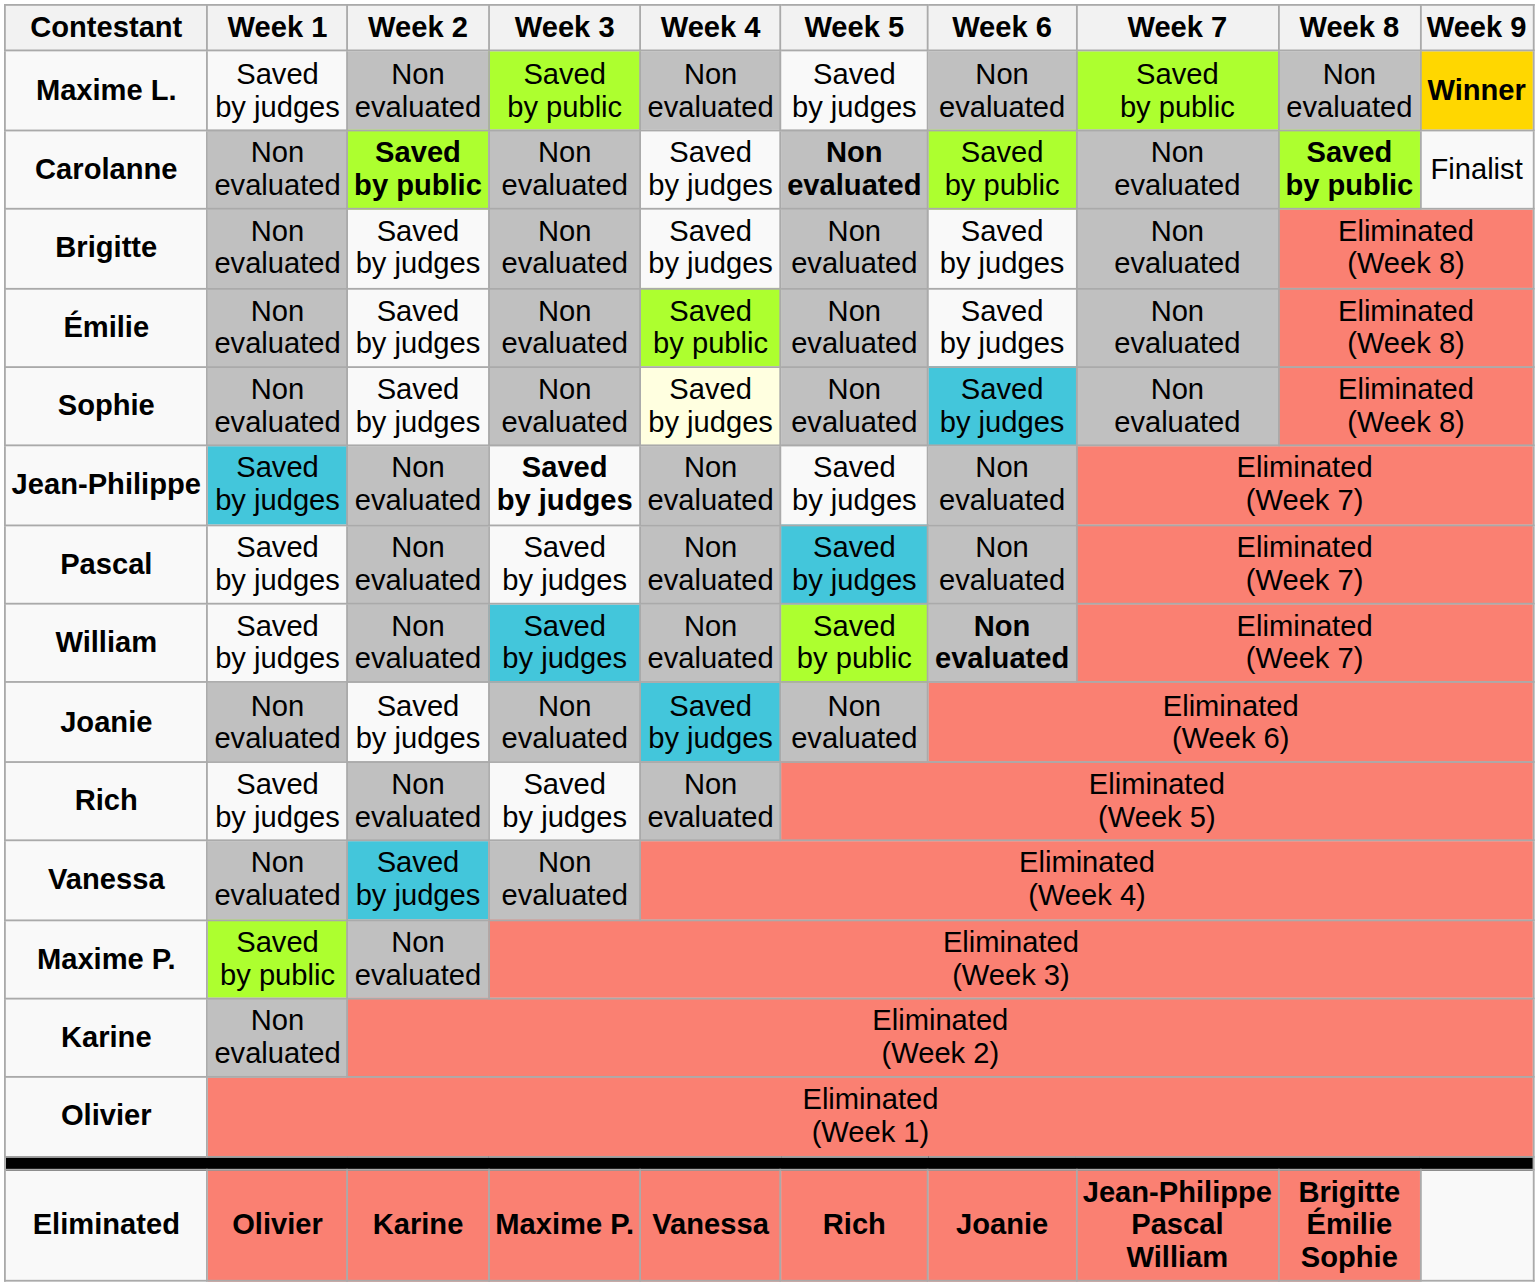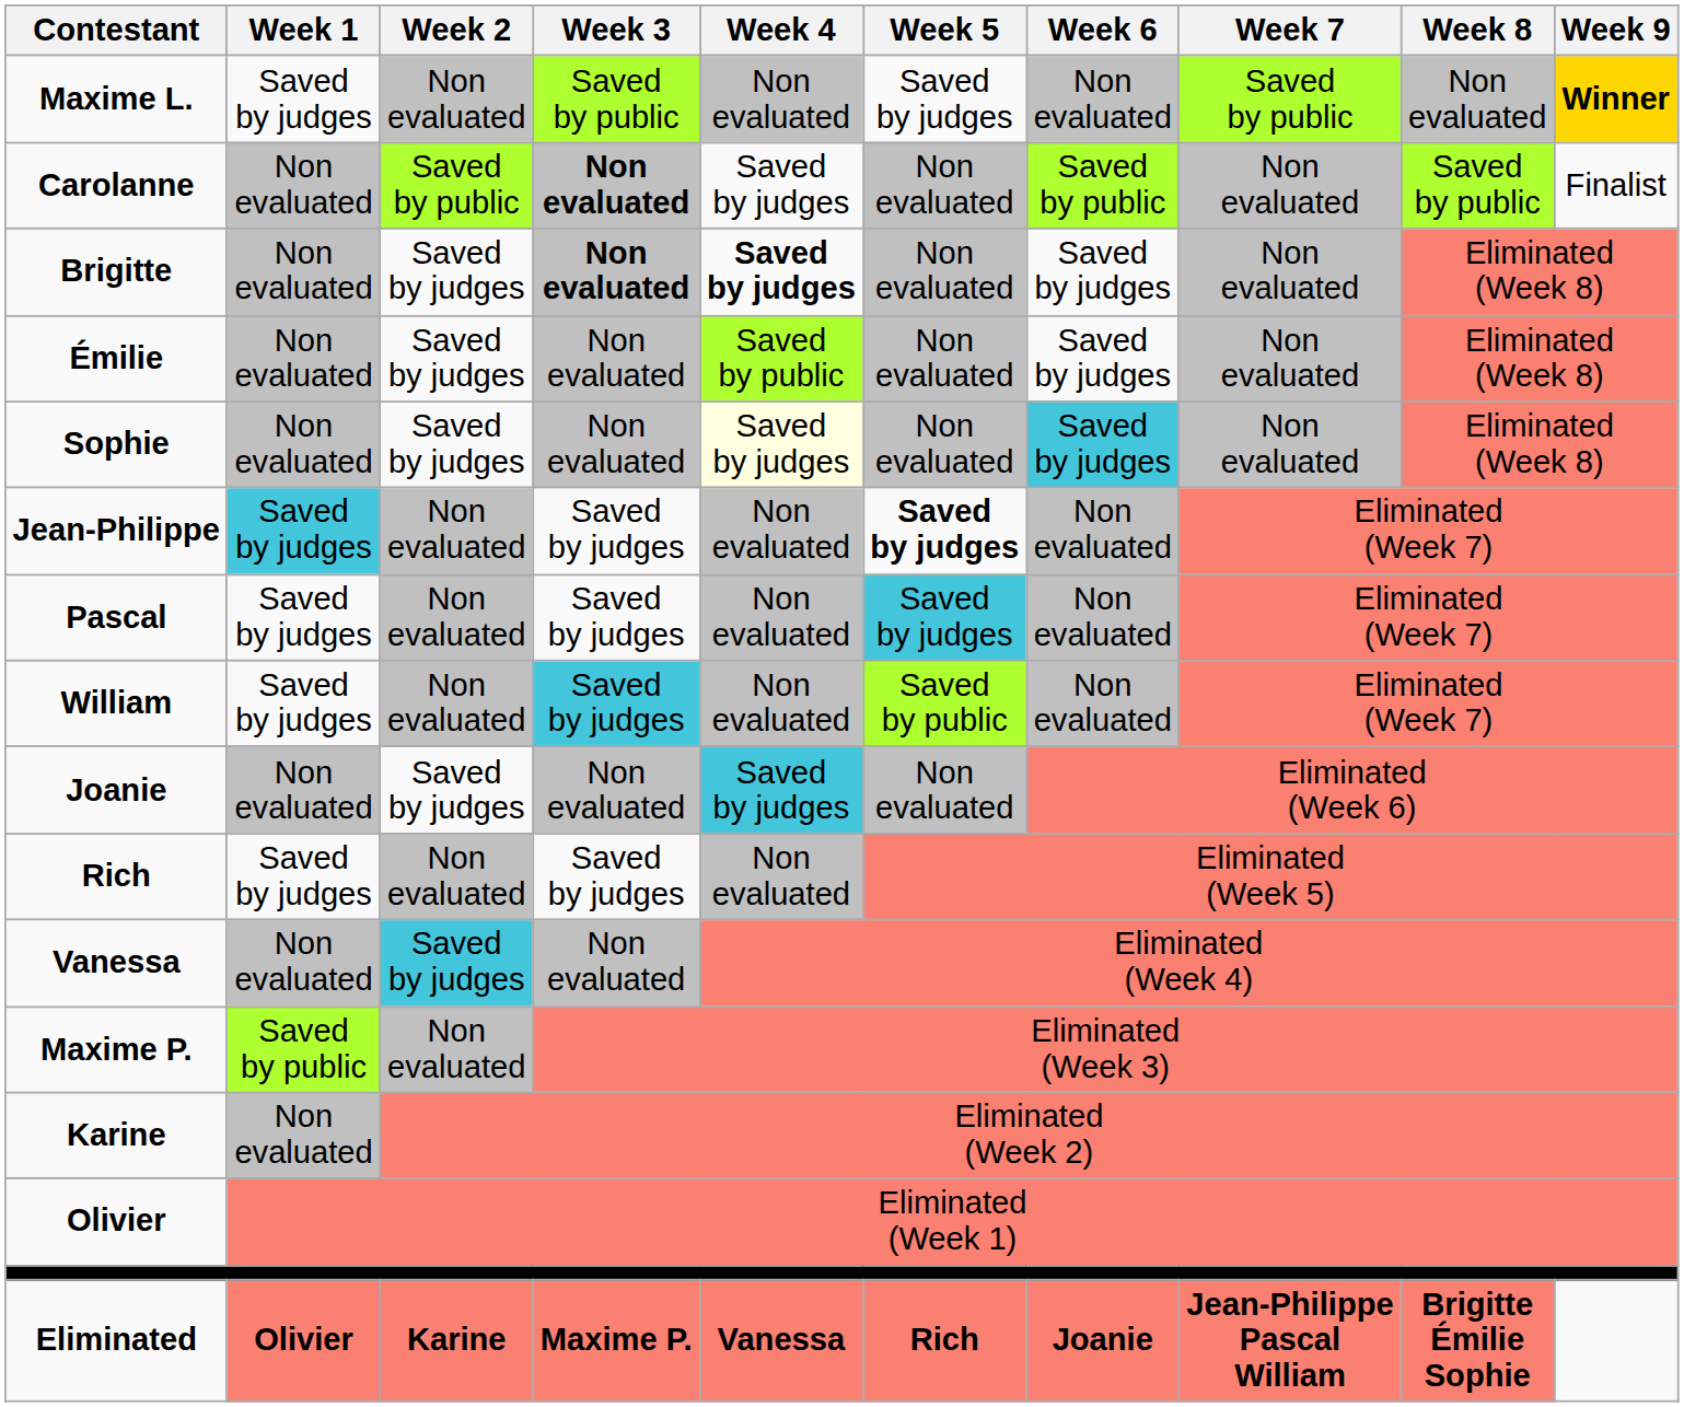Carolanne | Week 2: bold -> normal
Carolanne | Week 3: normal -> bold
Carolanne | Week 5: bold -> normal
Carolanne | Week 8: bold -> normal
Brigitte | Week 3: normal -> bold
Brigitte | Week 4: normal -> bold
Jean-Philippe | Week 3: bold -> normal
Jean-Philippe | Week 5: normal -> bold
William | Week 6: bold -> normal
